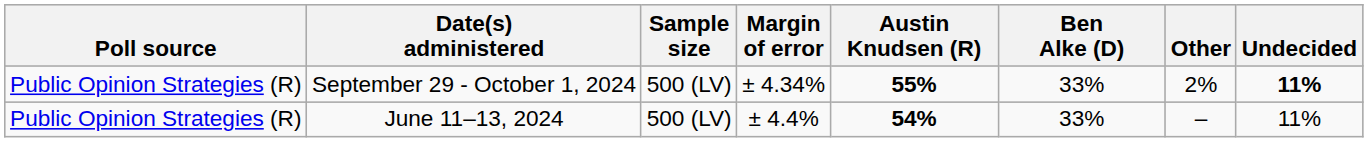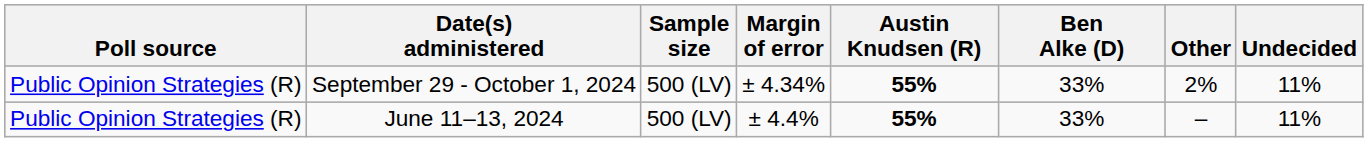September 29 - October 1, 2024 | Undecided: bold -> normal
June 11–13, 2024 | Austin Knudsen (R): 54% -> 55%
